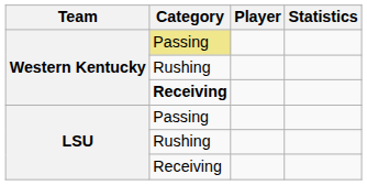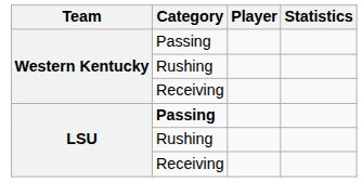Western Kentucky / Passing | Category: khaki background -> no background
Western Kentucky / Receiving | Category: bold -> normal
LSU / Passing | Category: normal -> bold
